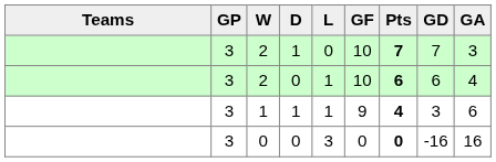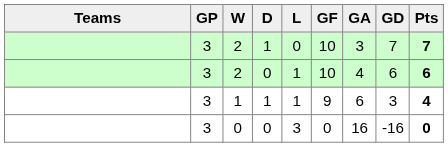columns swapped: GA <-> Pts
